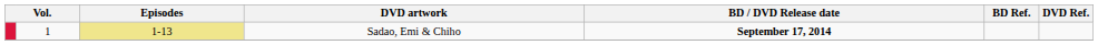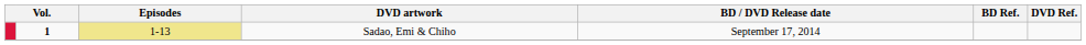Sadao, Emi & Chiho | column 2: normal -> bold
Sadao, Emi & Chiho | BD / DVD Release date: bold -> normal
